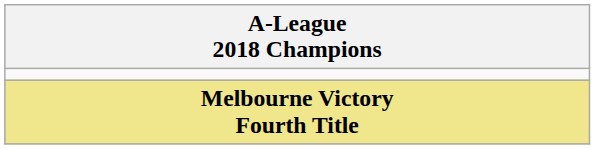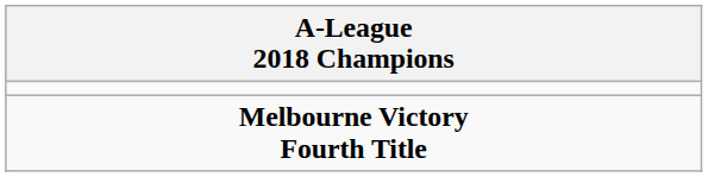row 3 | column 1: khaki background -> no background
